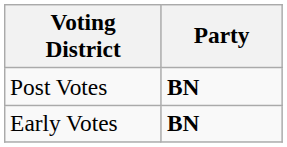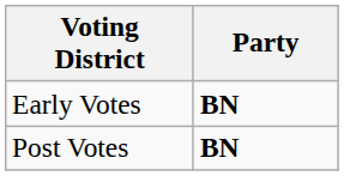rows swapped: Post Votes <-> Early Votes
